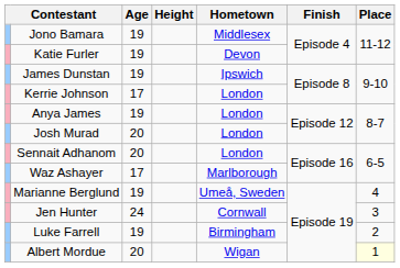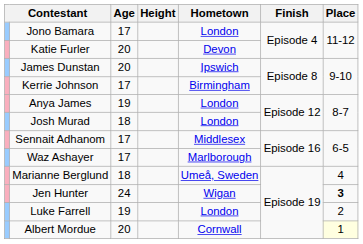Jono Bamara | Age: 19 -> 17
Jono Bamara | Hometown: Middlesex -> London
Katie Furler | Age: 19 -> 20
James Dunstan | Age: 19 -> 20
Kerrie Johnson | Hometown: London -> Birmingham
Josh Murad | Age: 20 -> 18
Sennait Adhanom | Age: 20 -> 17
Sennait Adhanom | Hometown: London -> Middlesex
Marianne Berglund | Age: 19 -> 18
Jen Hunter | Hometown: Cornwall -> Wigan
Jen Hunter | Place: normal -> bold
Luke Farrell | Hometown: Birmingham -> London
Albert Mordue | Hometown: Wigan -> Cornwall
